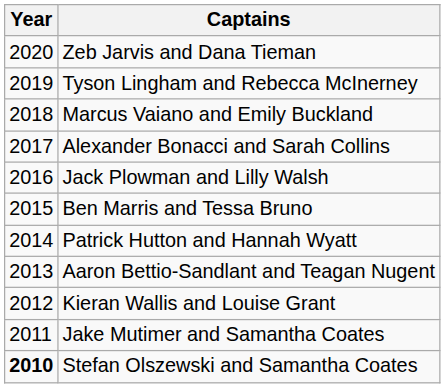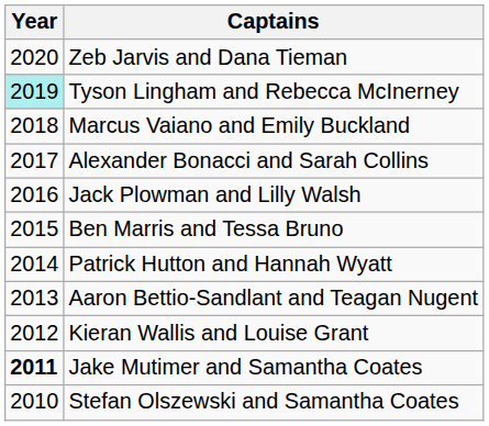Tyson Lingham and Rebecca McInerney | Year: no background -> paleturquoise background
Jake Mutimer and Samantha Coates | Year: normal -> bold
Stefan Olszewski and Samantha Coates | Year: bold -> normal
